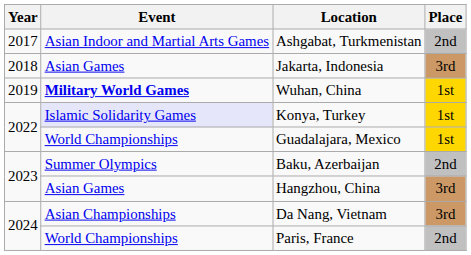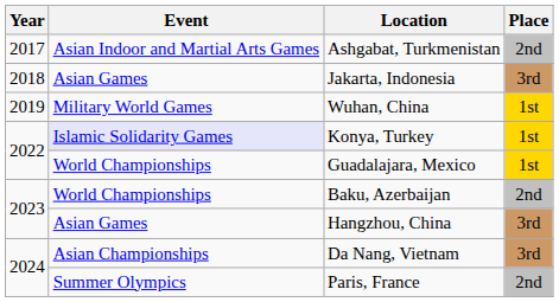Wuhan, China | Event: bold -> normal
Baku, Azerbaijan | Event: Summer Olympics -> World Championships
Paris, France | Event: World Championships -> Summer Olympics
